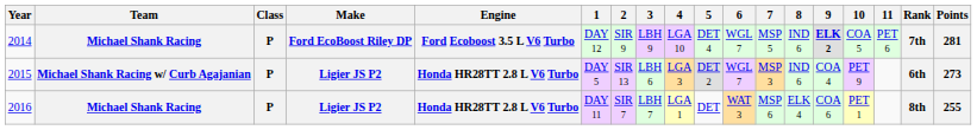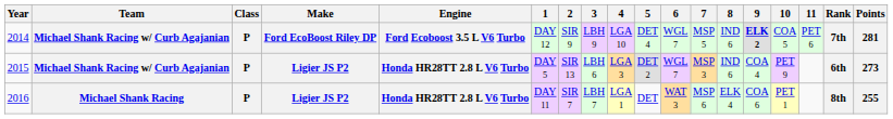2014 | Team: Michael Shank Racing -> Michael Shank Racing w/ Curb Agajanian
